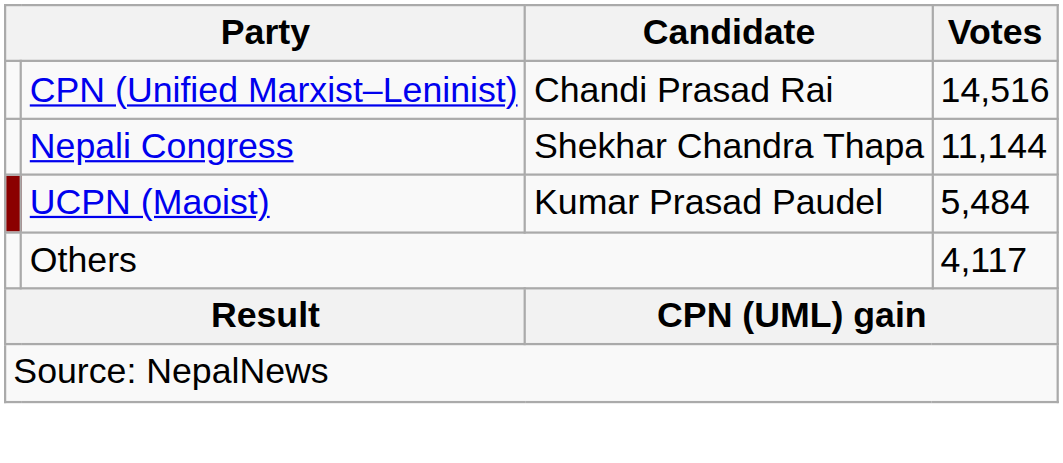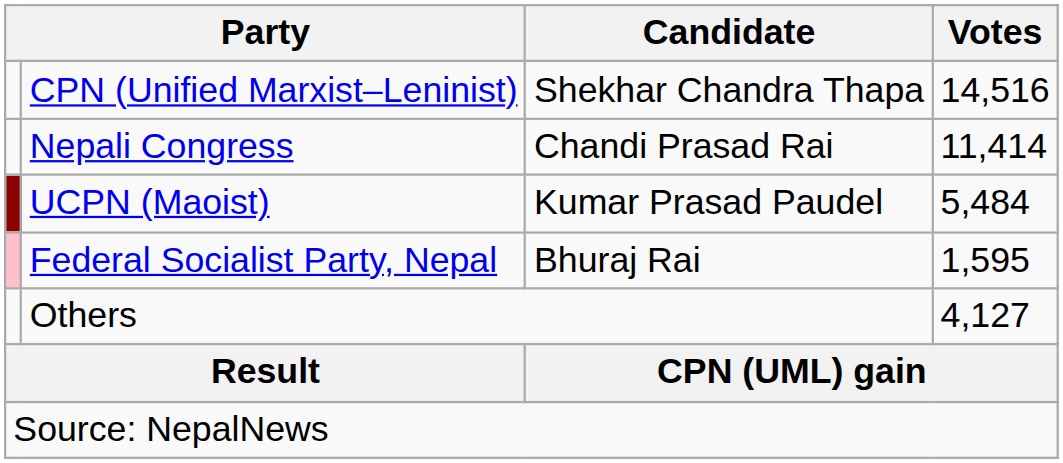CPN (Unified Marxist–Leninist) | Candidate: Chandi Prasad Rai -> Shekhar Chandra Thapa
Nepali Congress | Candidate: Shekhar Chandra Thapa -> Chandi Prasad Rai
Nepali Congress | Votes: 11,144 -> 11,414
+ row: Federal Socialist Party, Nepal | Bhuraj Rai | 1,595
Others | Votes: 4,117 -> 4,127
